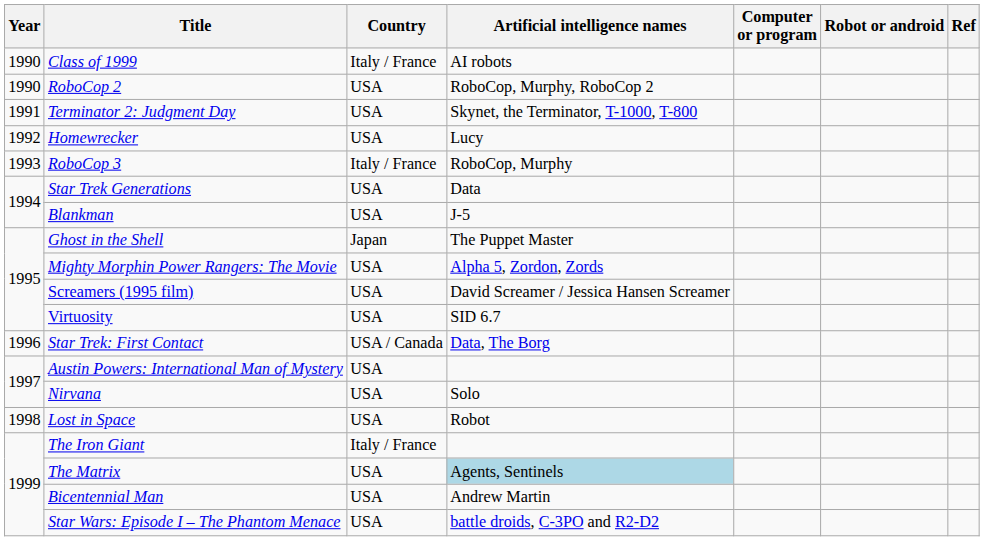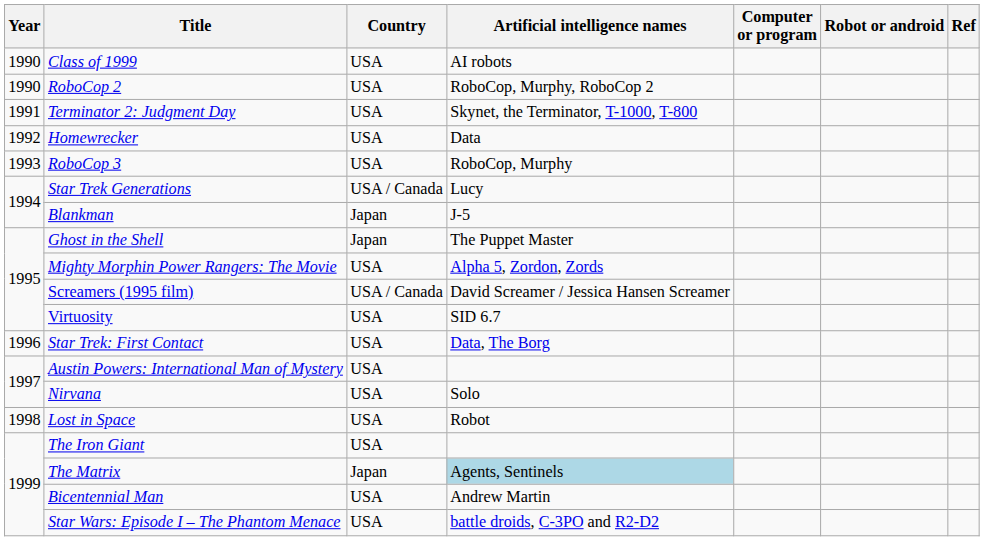Class of 1999 | Country: Italy / France -> USA
Homewrecker | Artificial intelligence names: Lucy -> Data
RoboCop 3 | Country: Italy / France -> USA
Star Trek Generations | Country: USA -> USA / Canada
Star Trek Generations | Artificial intelligence names: Data -> Lucy
Blankman | Country: USA -> Japan
Screamers (1995 film) | Country: USA -> USA / Canada
Star Trek: First Contact | Country: USA / Canada -> USA
The Iron Giant | Country: Italy / France -> USA
The Matrix | Country: USA -> Japan
